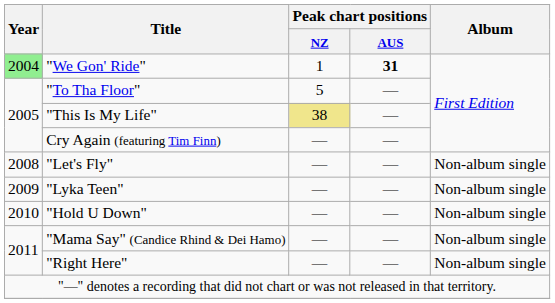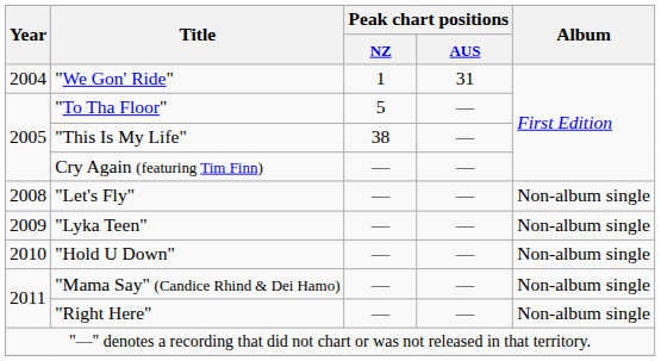"We Gon' Ride" | Year: lightgreen background -> no background
"We Gon' Ride" | Peak chart positions / AUS: bold -> normal
"This Is My Life" | Peak chart positions / NZ: khaki background -> no background
